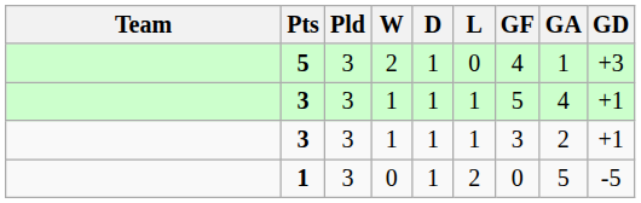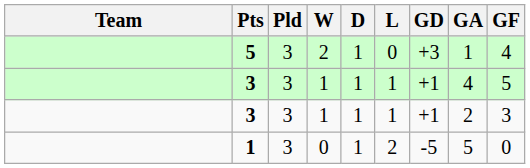columns swapped: GF <-> GD
